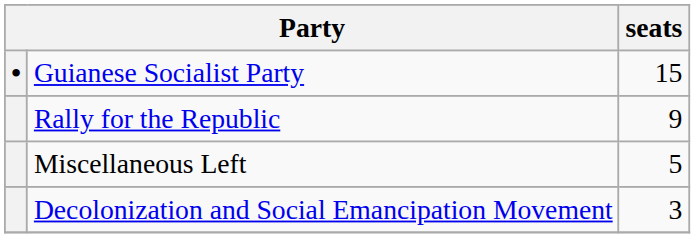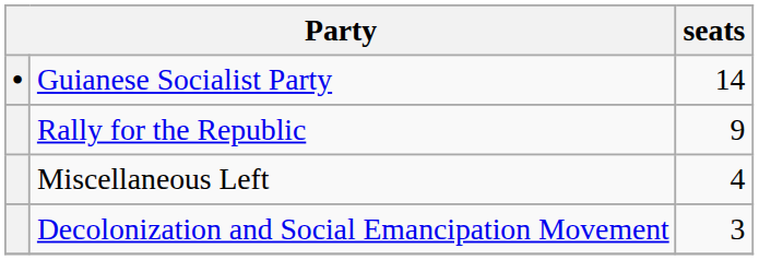Guianese Socialist Party | seats: 15 -> 14
Miscellaneous Left | seats: 5 -> 4
